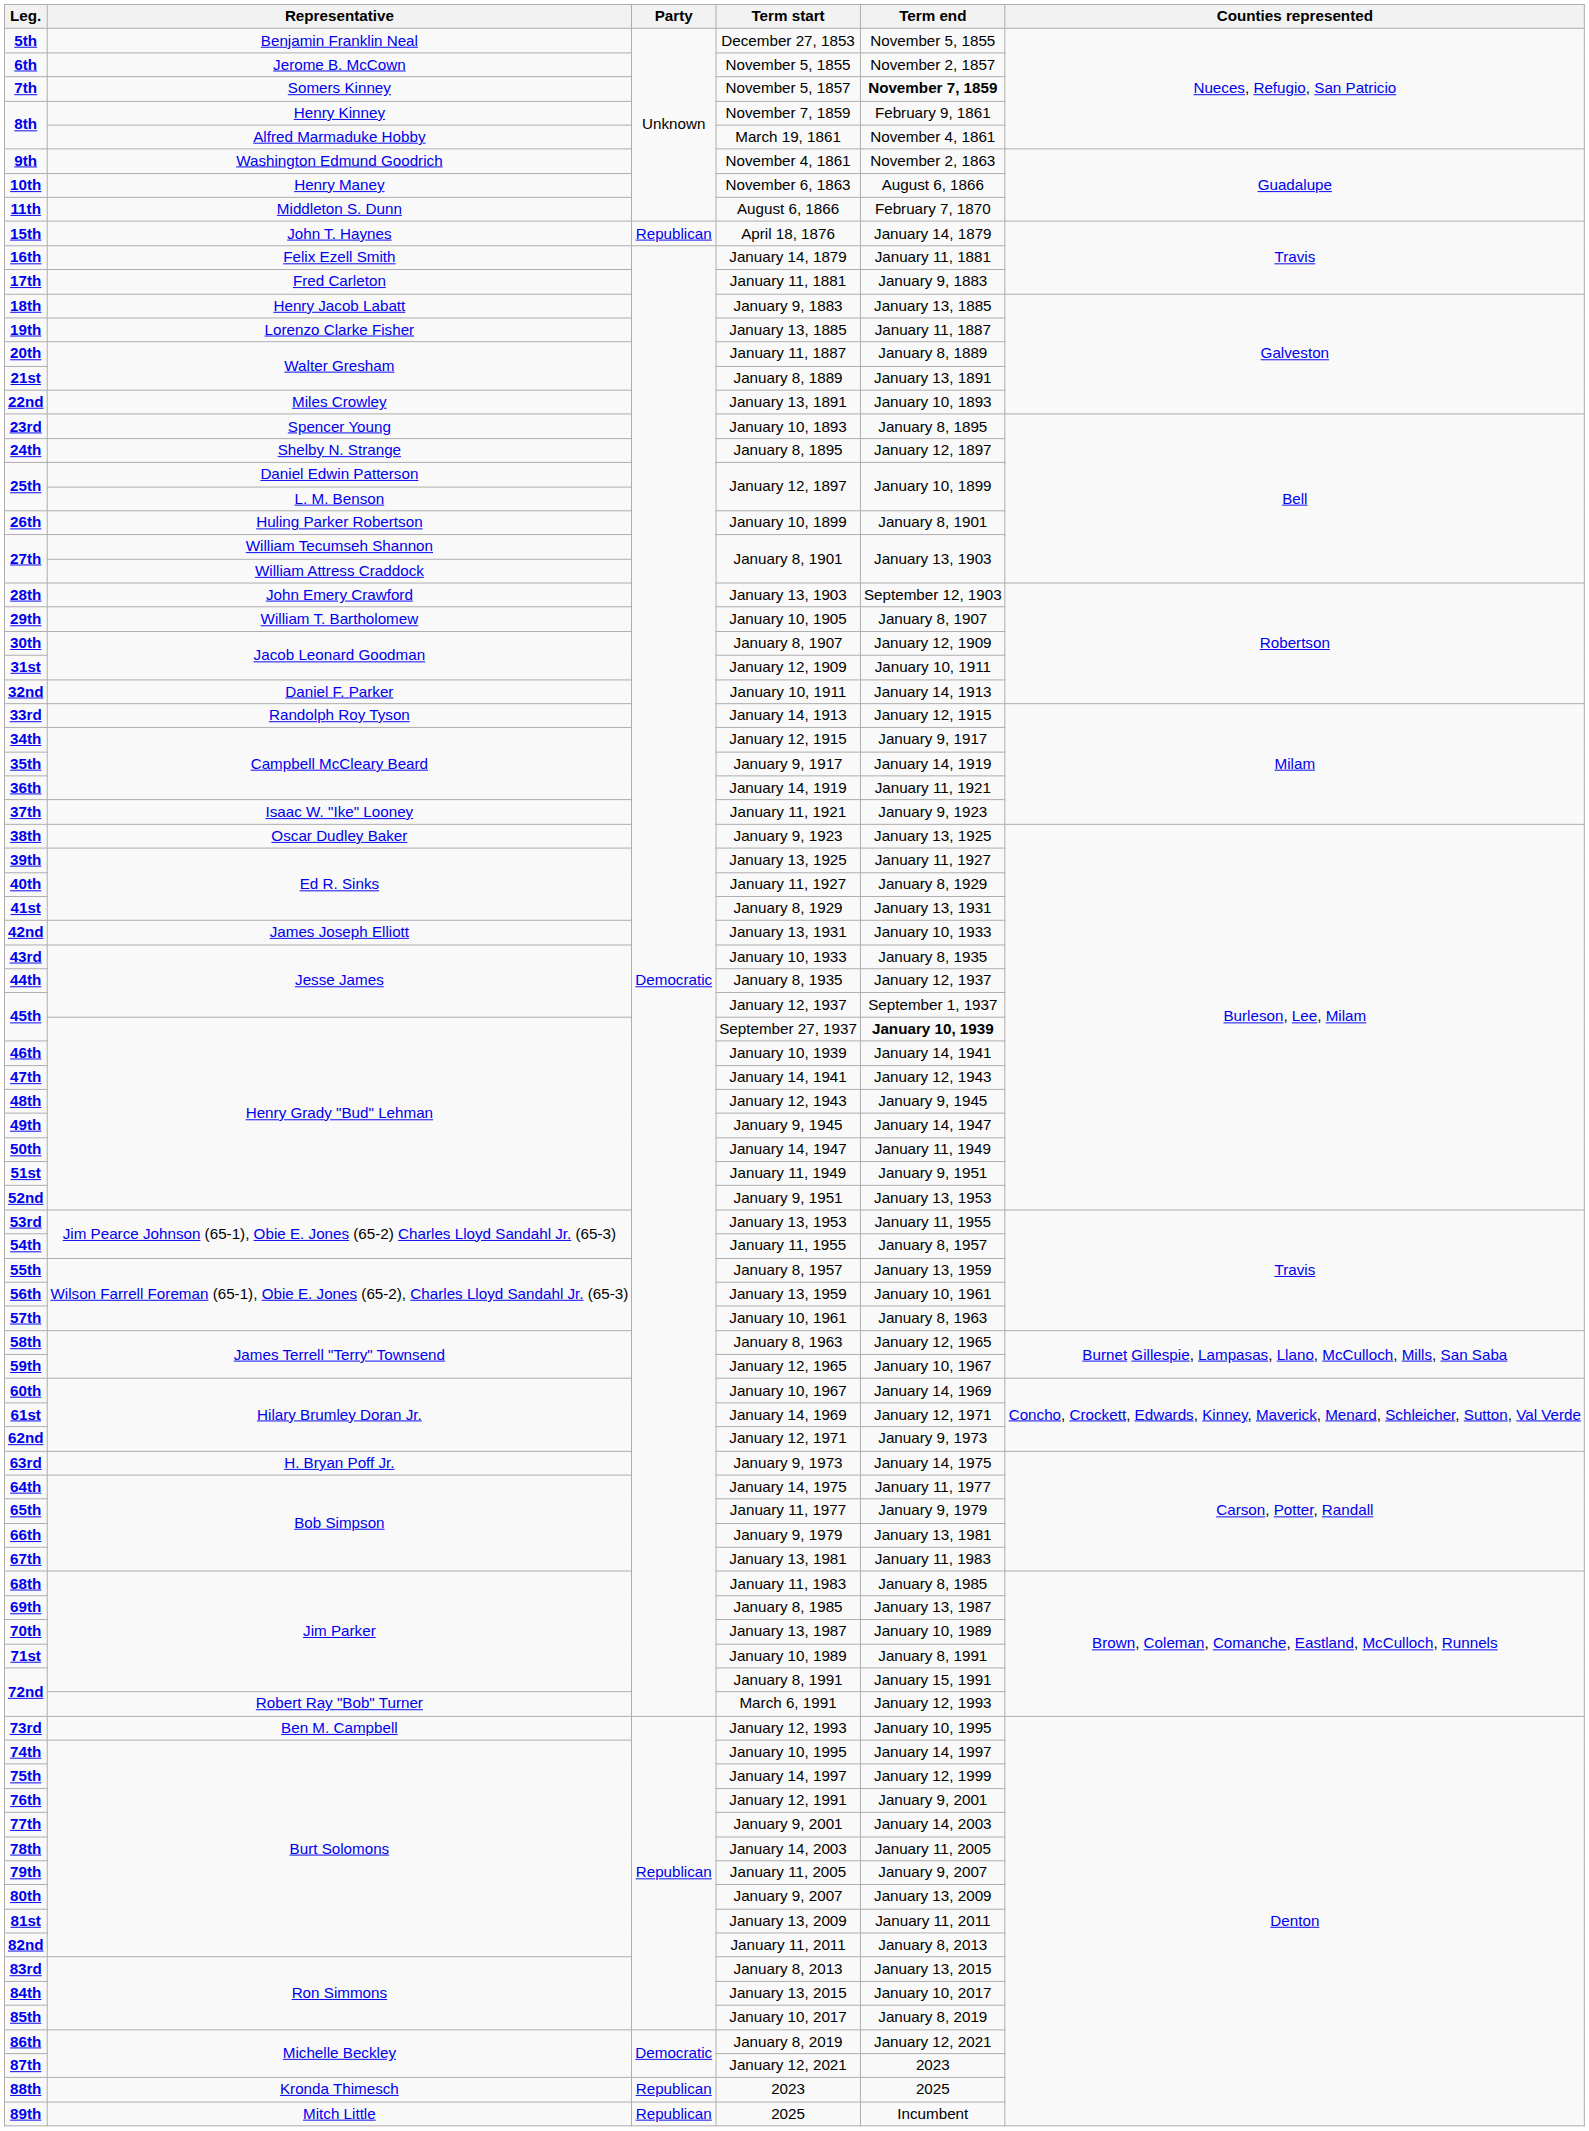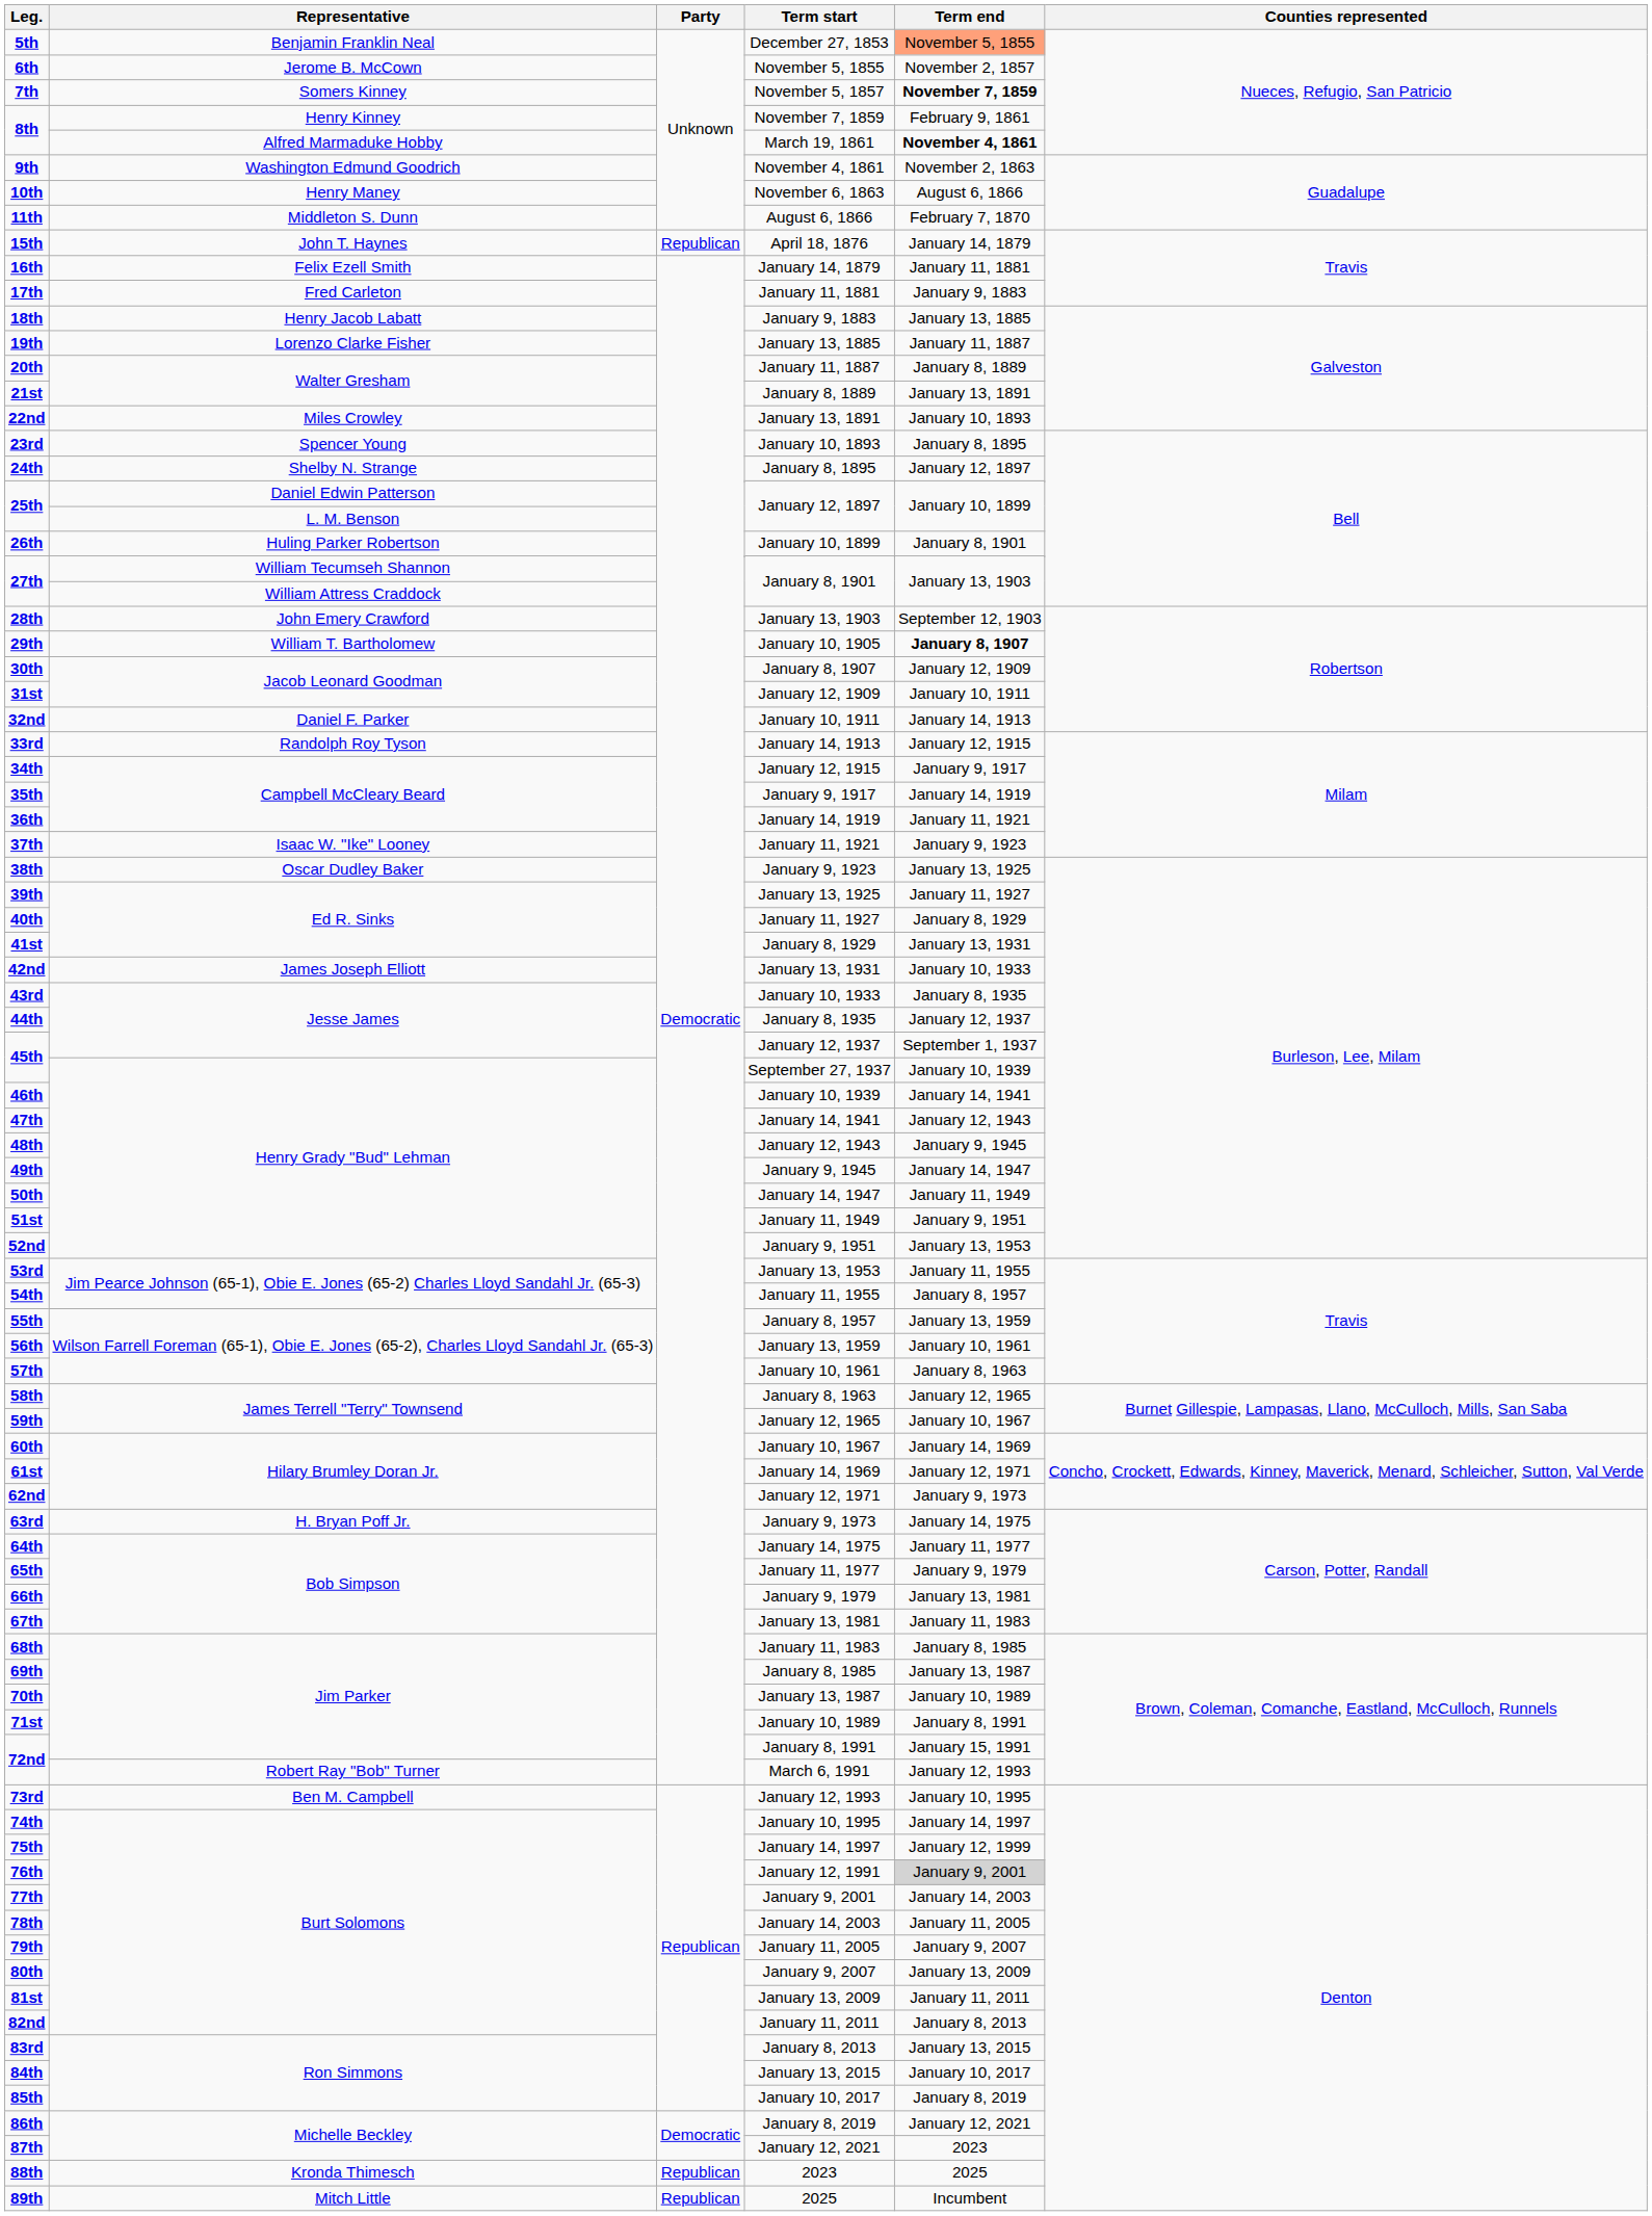December 27, 1853 | Term end: no background -> lightsalmon background
March 19, 1861 | Term end: normal -> bold
January 10, 1905 | Term end: normal -> bold
September 27, 1937 | Term end: bold -> normal
January 12, 1991 | Term end: no background -> lightgrey background
